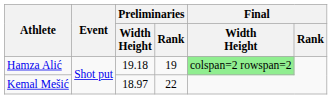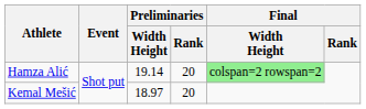Hamza Alić | Preliminaries / Width Height: 19.18 -> 19.14
Hamza Alić | Preliminaries / Rank: 19 -> 20
Kemal Mešić | Preliminaries / Rank: 22 -> 20
